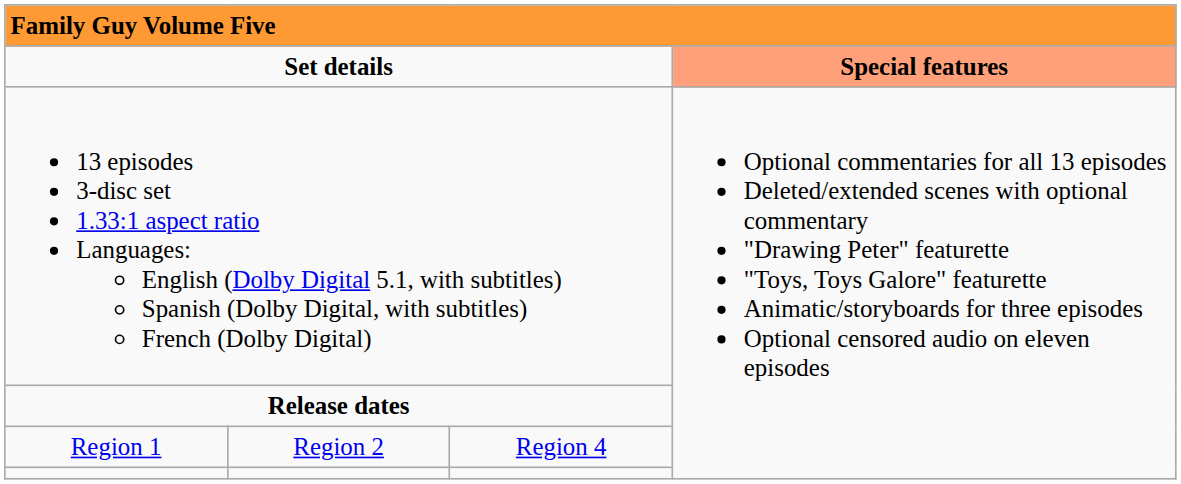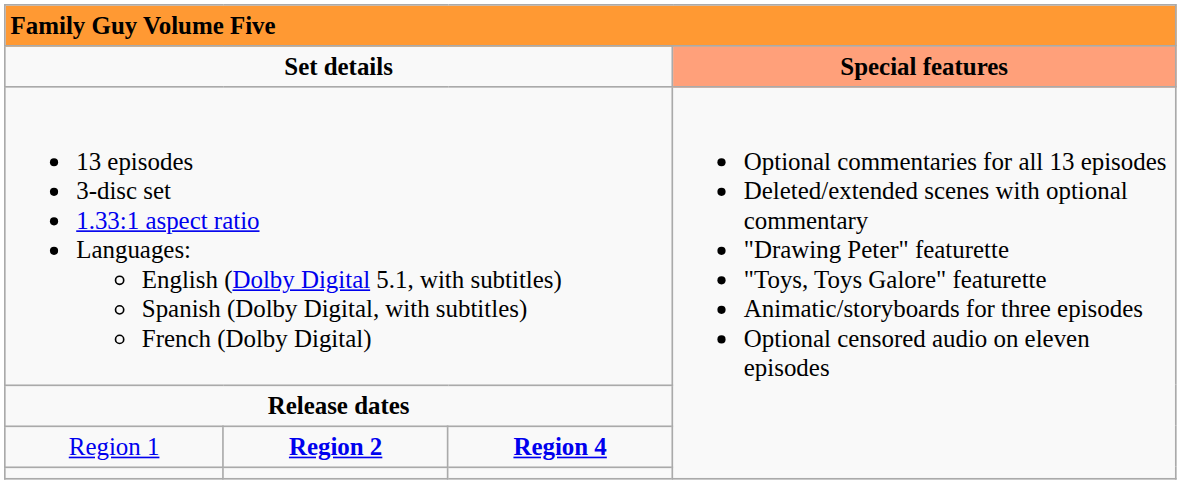Region 1 | column 2: normal -> bold
Region 1 | column 3: normal -> bold
